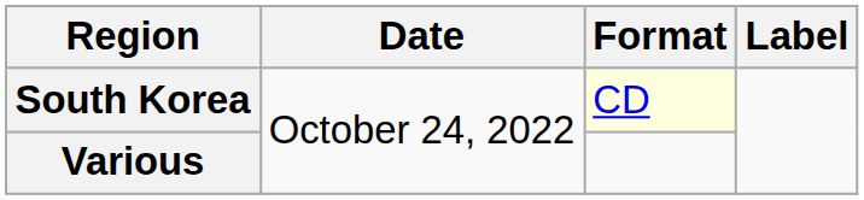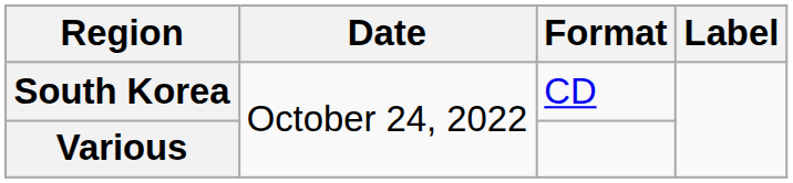South Korea | Format: lightyellow background -> no background
